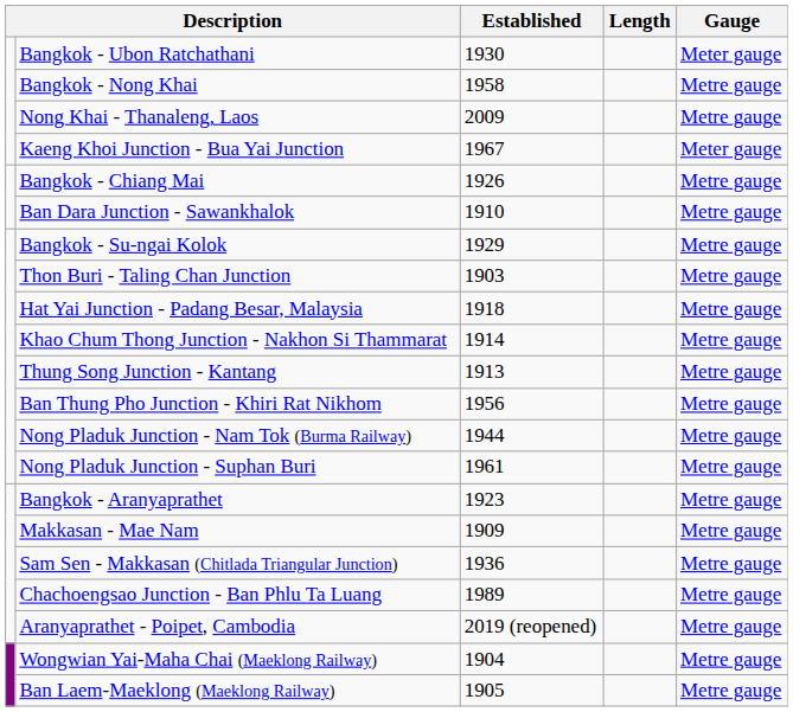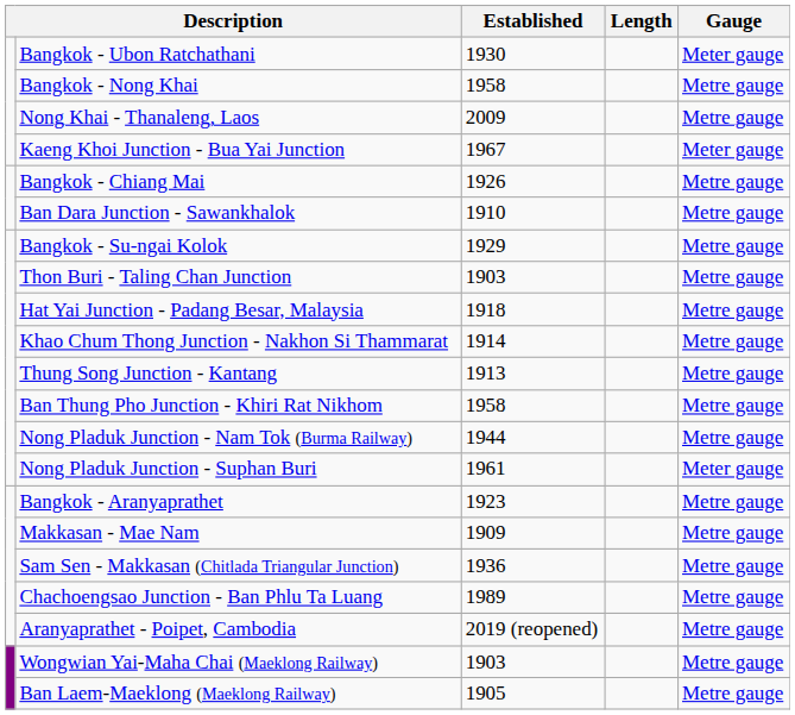Ban Thung Pho Junction - Khiri Rat Nikhom | Established: 1956 -> 1958
Nong Pladuk Junction - Suphan Buri | Gauge: Metre gauge -> Meter gauge
Wongwian Yai-Maha Chai (Maeklong Railway) | Established: 1904 -> 1903
